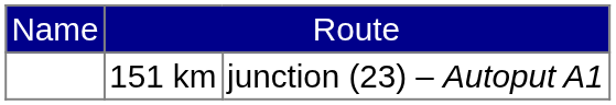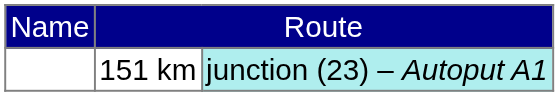151 km | column 3: no background -> paleturquoise background
